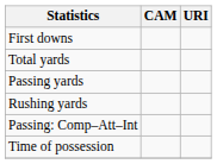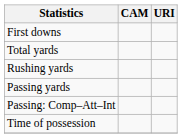rows swapped: Rushing yards <-> Passing yards
